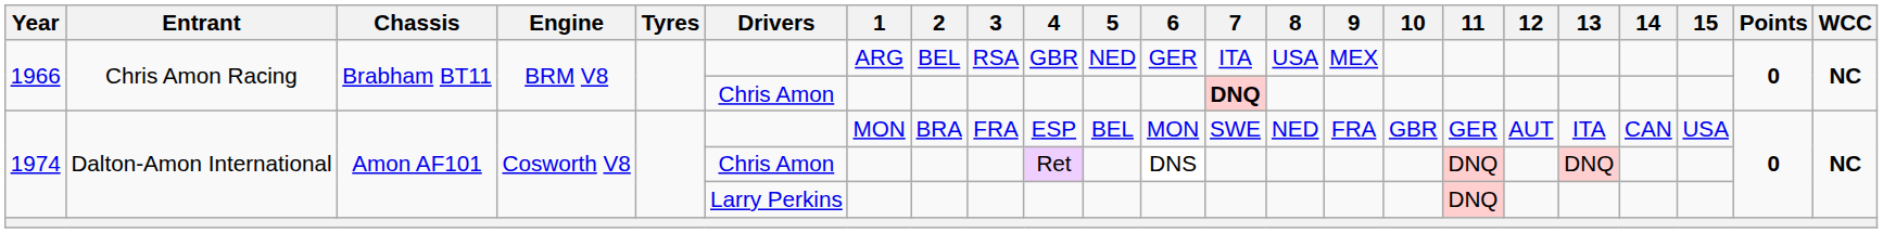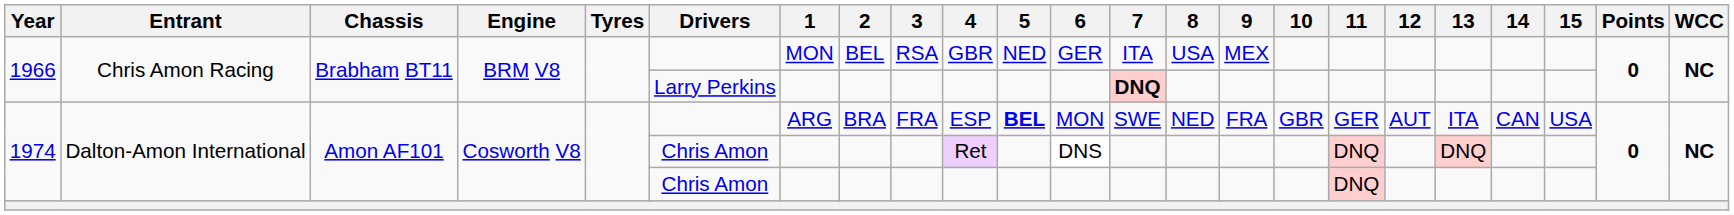row 2 | 1: ARG -> MON
row 3 | Drivers: Chris Amon -> Larry Perkins
row 4 | 1: MON -> ARG
row 4 | 5: normal -> bold
row 6 | Drivers: Larry Perkins -> Chris Amon
